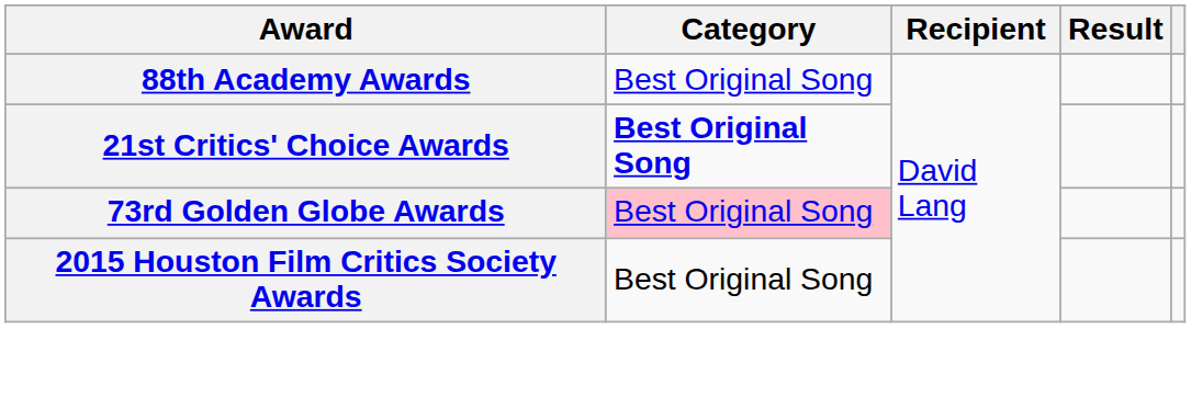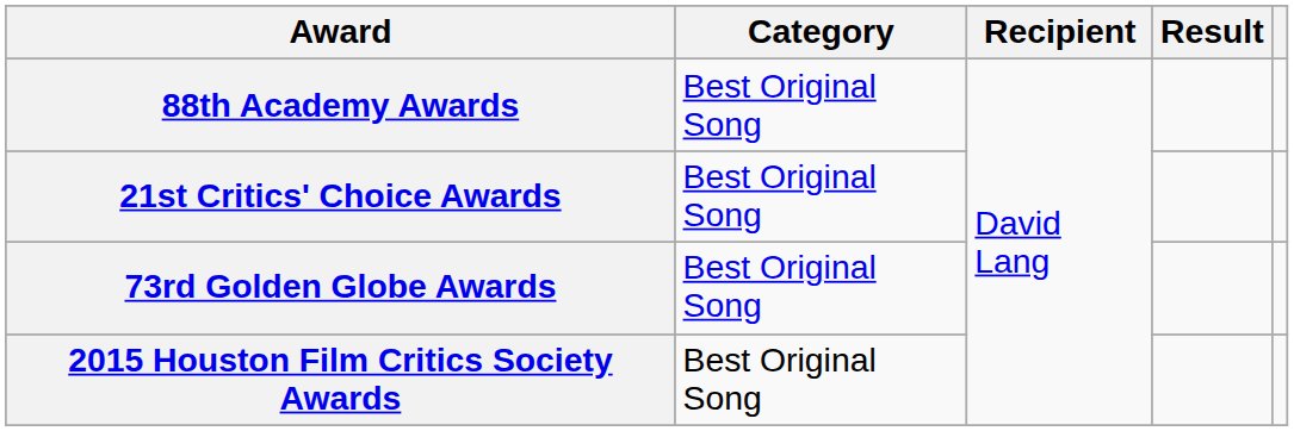21st Critics' Choice Awards | Category: bold -> normal
73rd Golden Globe Awards | Category: pink background -> no background
